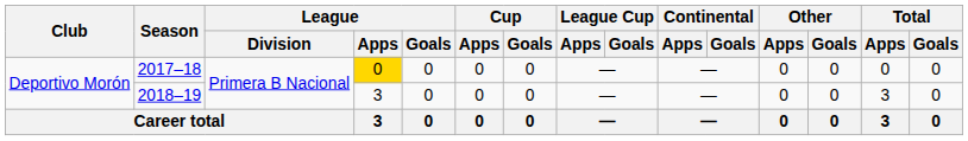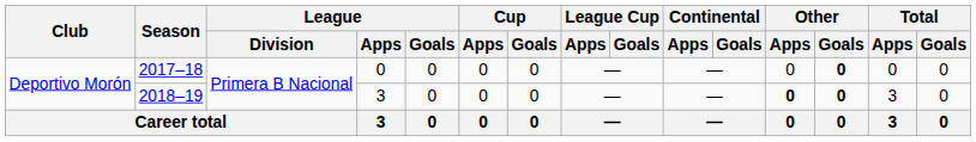2017–18 | League / Apps: gold background -> no background
2017–18 | Other / Goals: normal -> bold
2018–19 | Other / Apps: normal -> bold
2018–19 | Other / Goals: normal -> bold
